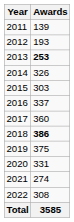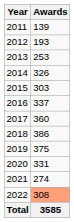2013 | Awards: bold -> normal
2018 | Awards: bold -> normal
2022 | Awards: no background -> lightsalmon background
